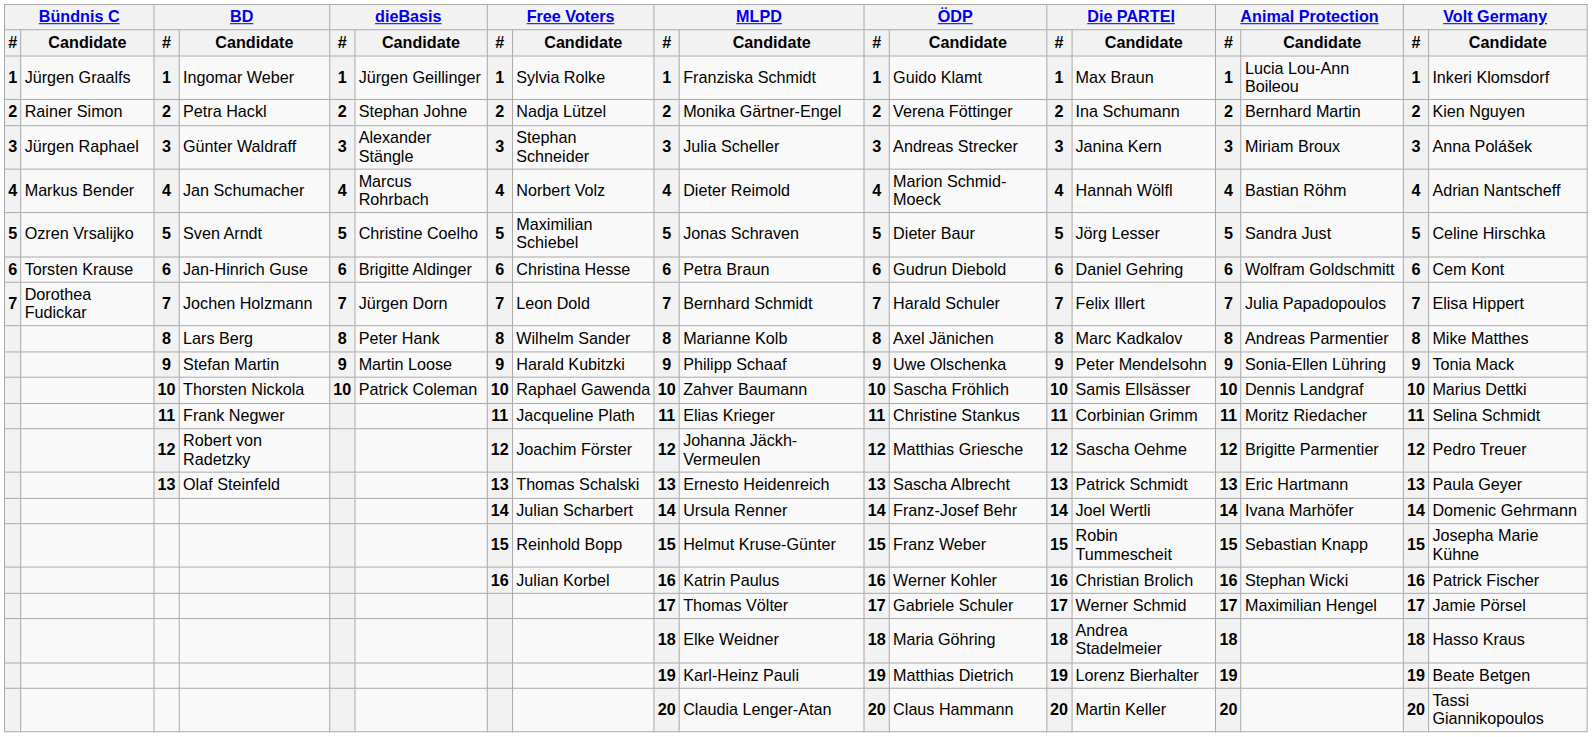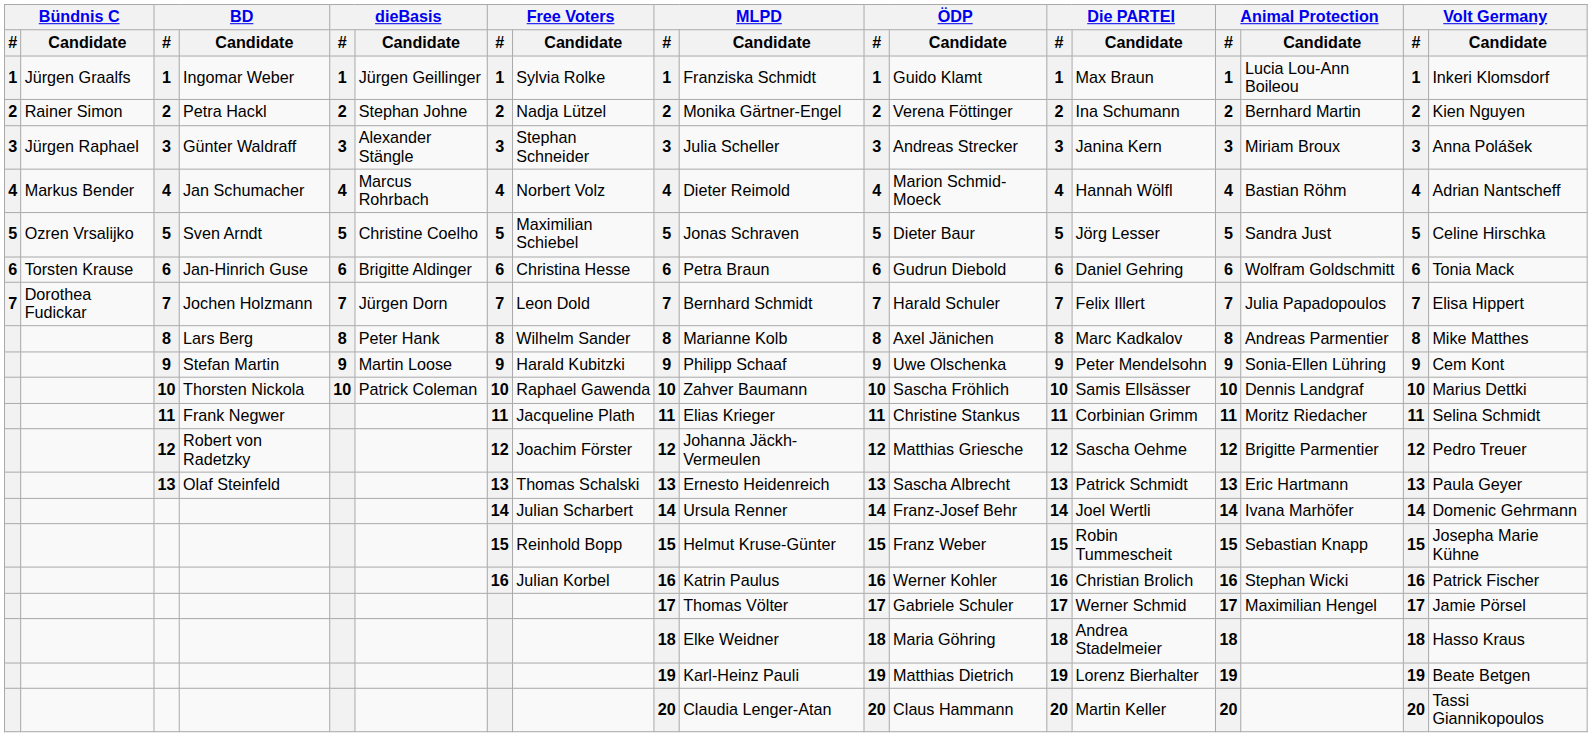row 8 | Volt Germany / Candidate: Cem Kont -> Tonia Mack
row 11 | Volt Germany / Candidate: Tonia Mack -> Cem Kont
